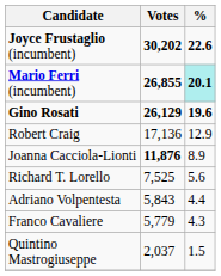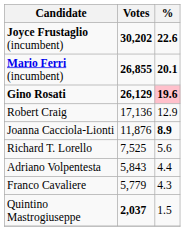Mario Ferri (incumbent) | %: paleturquoise background -> no background
Gino Rosati | %: no background -> pink background
Joanna Cacciola-Lionti | Votes: bold -> normal
Joanna Cacciola-Lionti | %: normal -> bold
Quintino Mastrogiuseppe | Votes: normal -> bold
